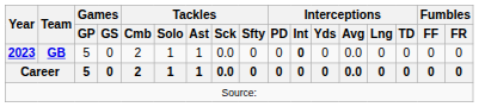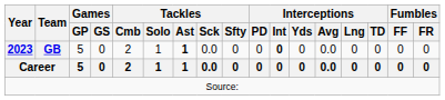2023 | Tackles / Ast: normal -> bold
